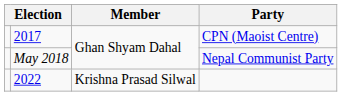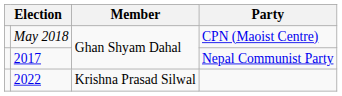CPN (Maoist Centre) | column 2: 2017 -> May 2018
Nepal Communist Party | column 2: May 2018 -> 2017
